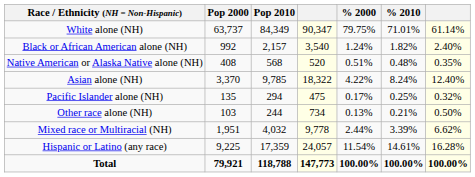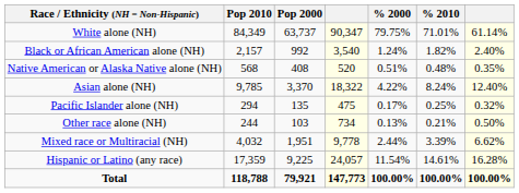columns swapped: Pop 2000 <-> Pop 2010
